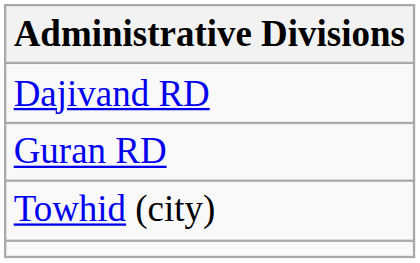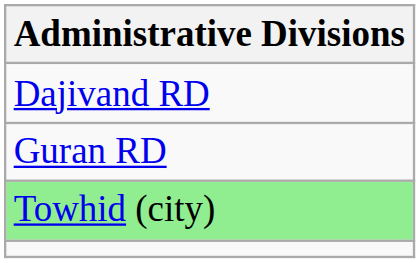row 4 | column 1: no background -> lightgreen background
